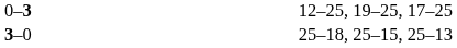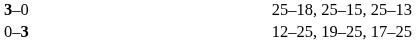rows swapped: 0–3 <-> 3–0
